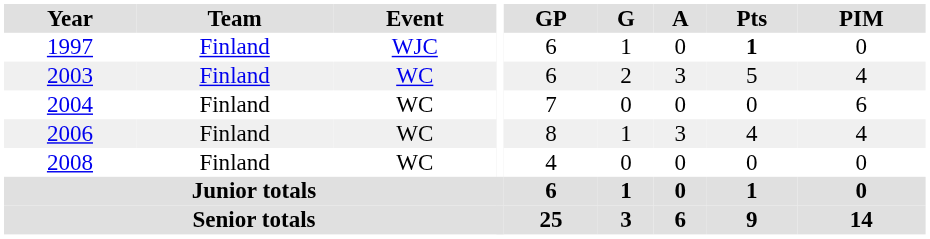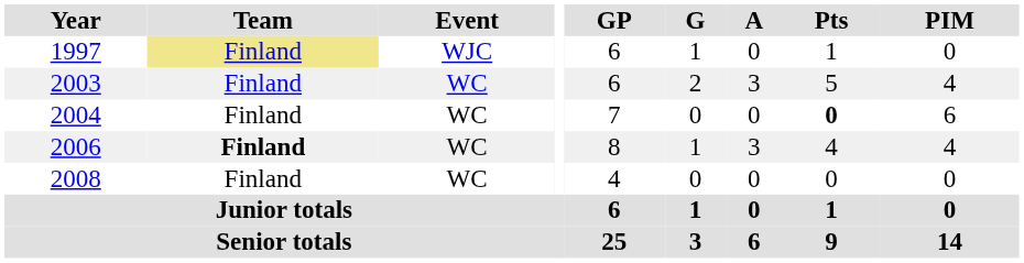1997 | Team: no background -> khaki background
1997 | Pts: bold -> normal
2004 | Pts: normal -> bold
2006 | Team: normal -> bold
